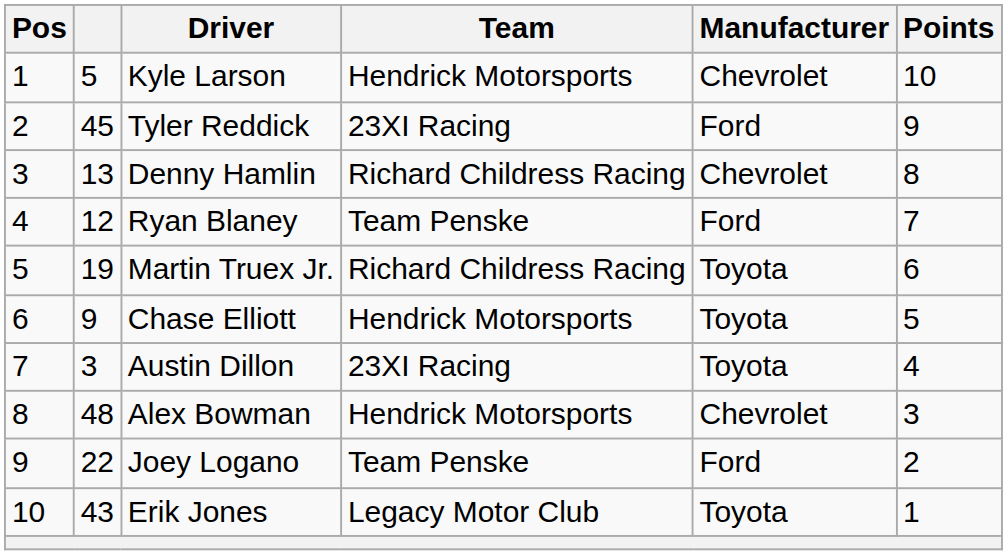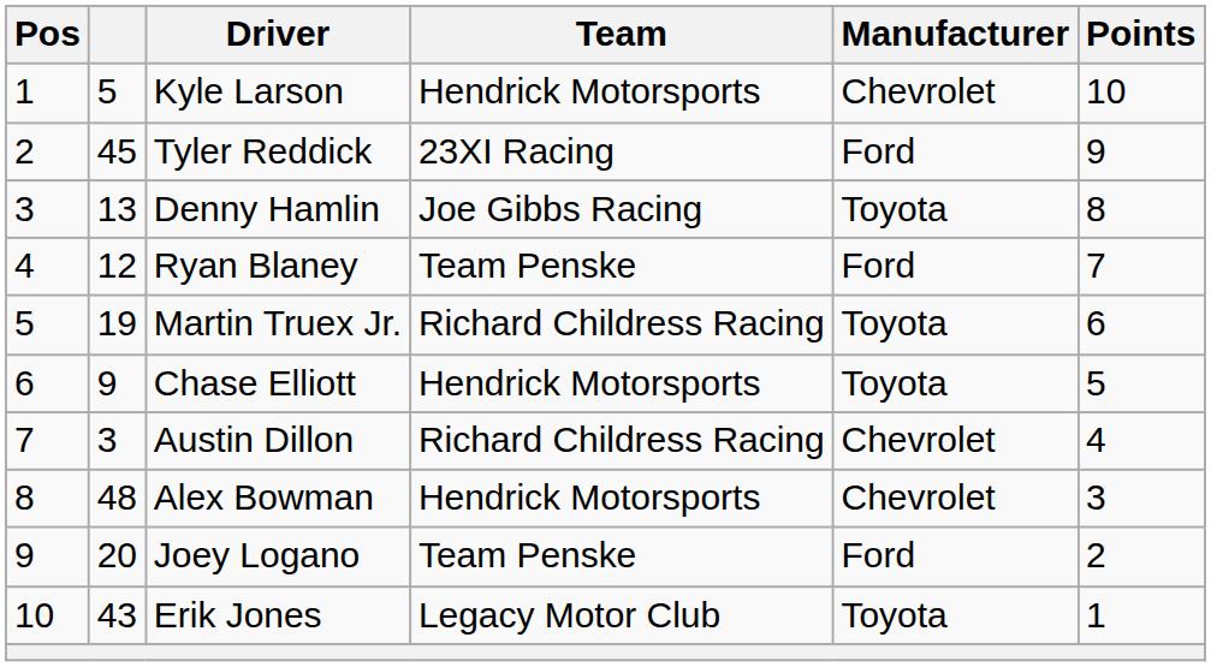Denny Hamlin | Team: Richard Childress Racing -> Joe Gibbs Racing
Denny Hamlin | Manufacturer: Chevrolet -> Toyota
Austin Dillon | Team: 23XI Racing -> Richard Childress Racing
Austin Dillon | Manufacturer: Toyota -> Chevrolet
Joey Logano | column 2: 22 -> 20
